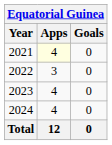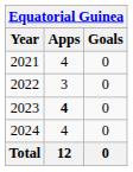2021 | Apps: lightyellow background -> no background
2023 | Apps: normal -> bold
